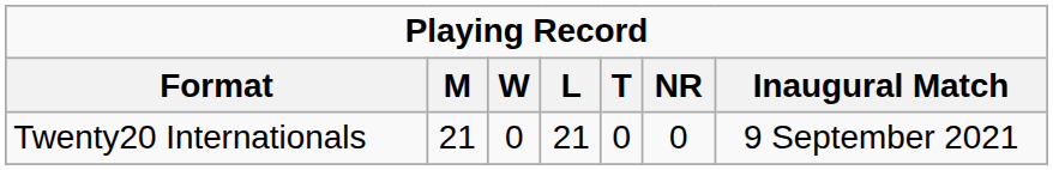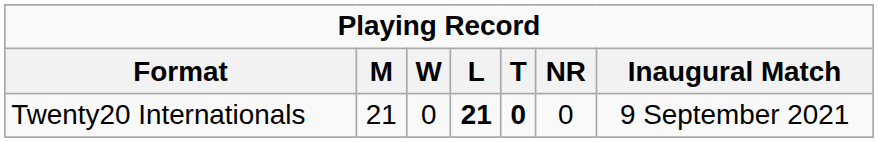Twenty20 Internationals | L: normal -> bold
Twenty20 Internationals | T: normal -> bold
